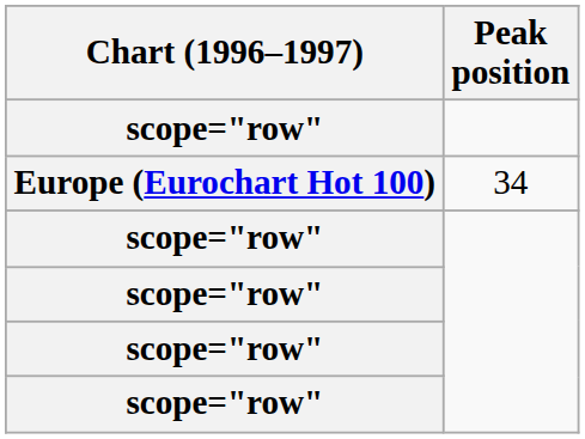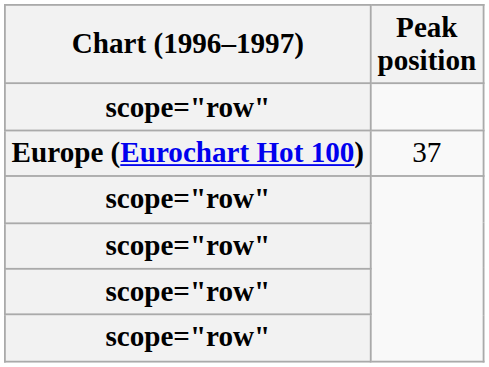Europe (Eurochart Hot 100) | Peak position: 34 -> 37
